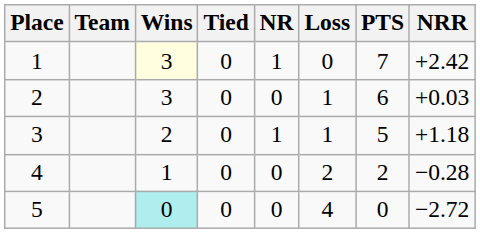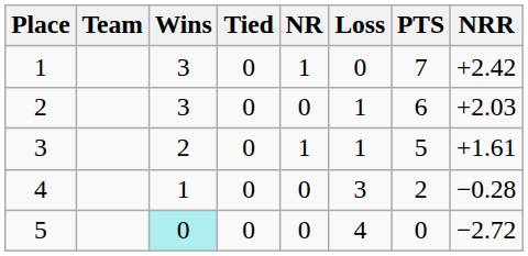row 2 | Wins: lightyellow background -> no background
row 3 | NRR: +0.03 -> +2.03
row 4 | NRR: +1.18 -> +1.61
row 5 | Loss: 2 -> 3
